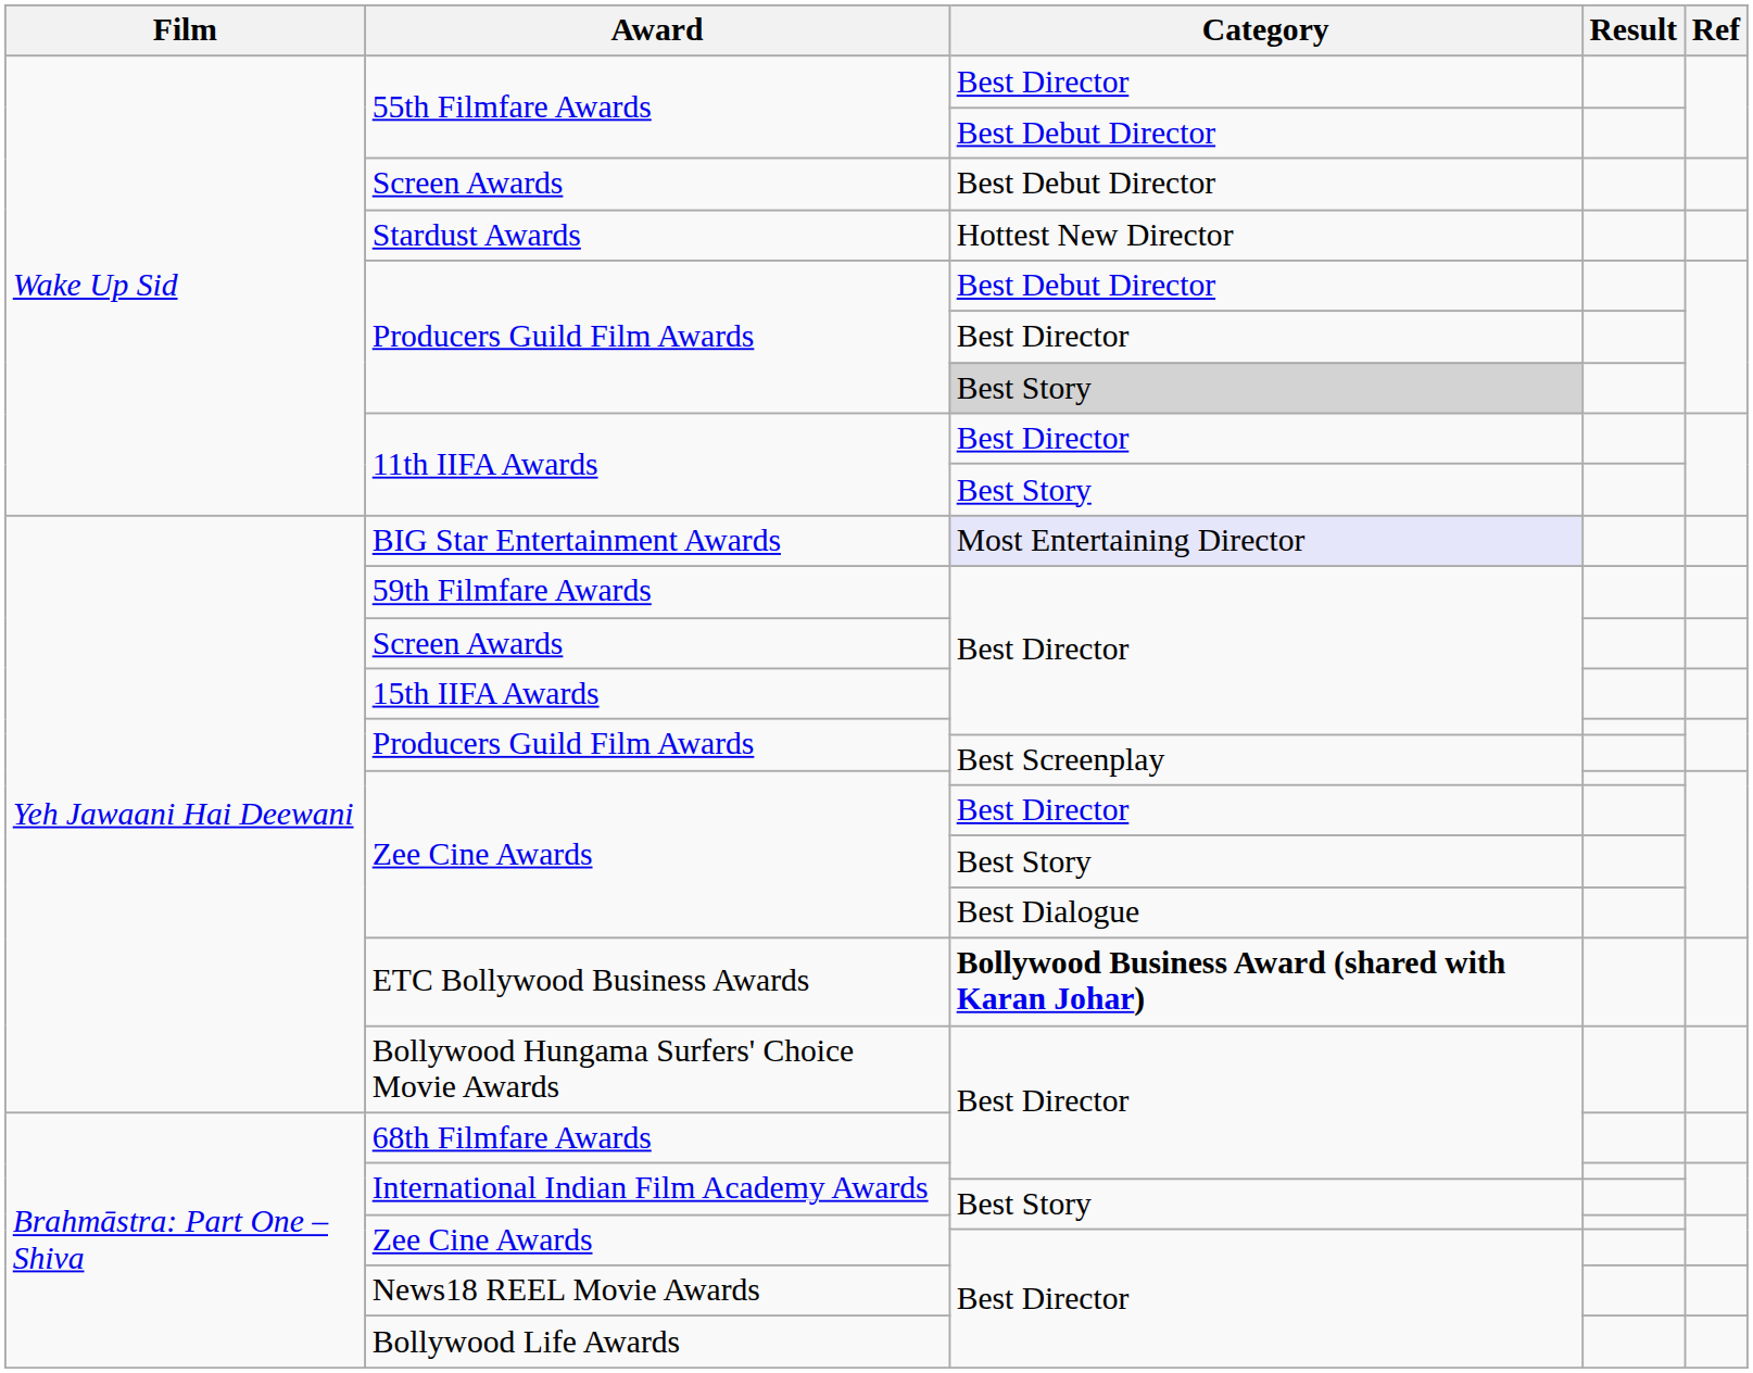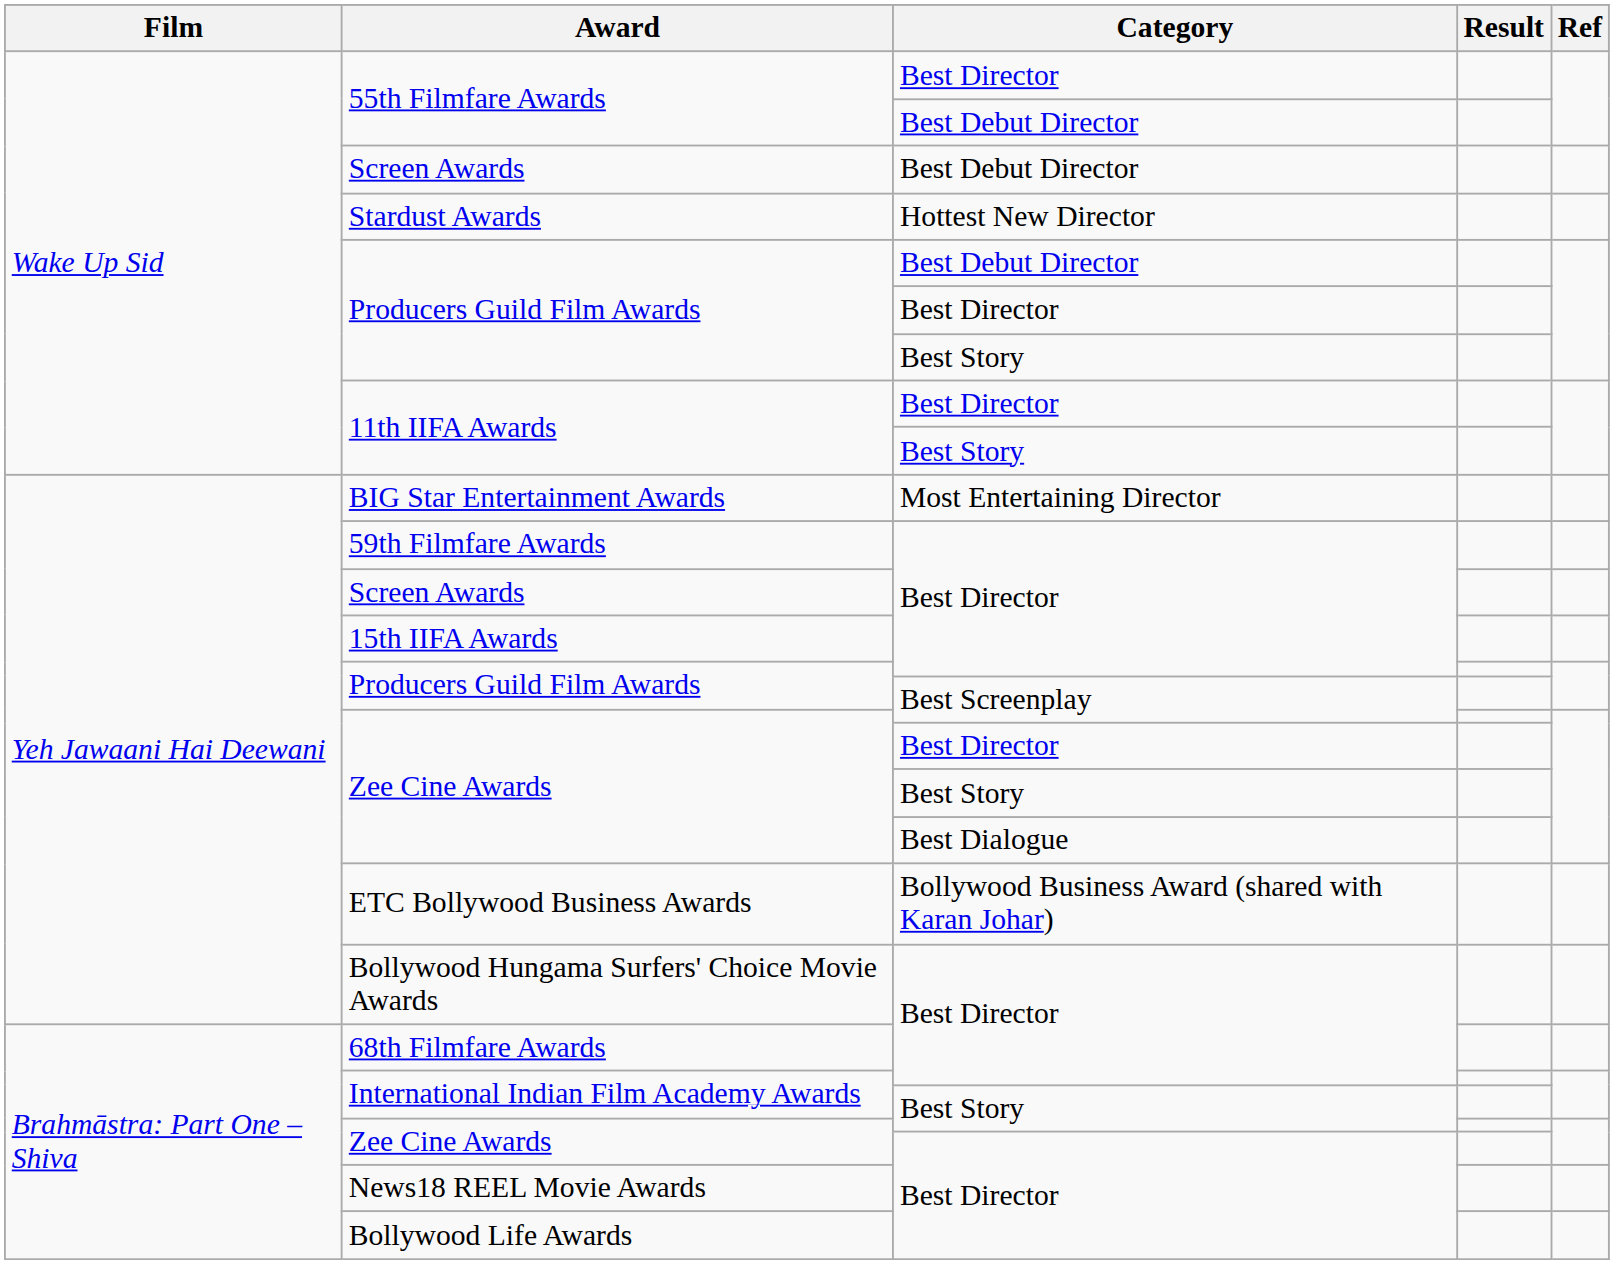Producers Guild Film Awards / Best Story | Category: lightgrey background -> no background
BIG Star Entertainment Awards | Category: lavender background -> no background
ETC Bollywood Business Awards | Category: bold -> normal
